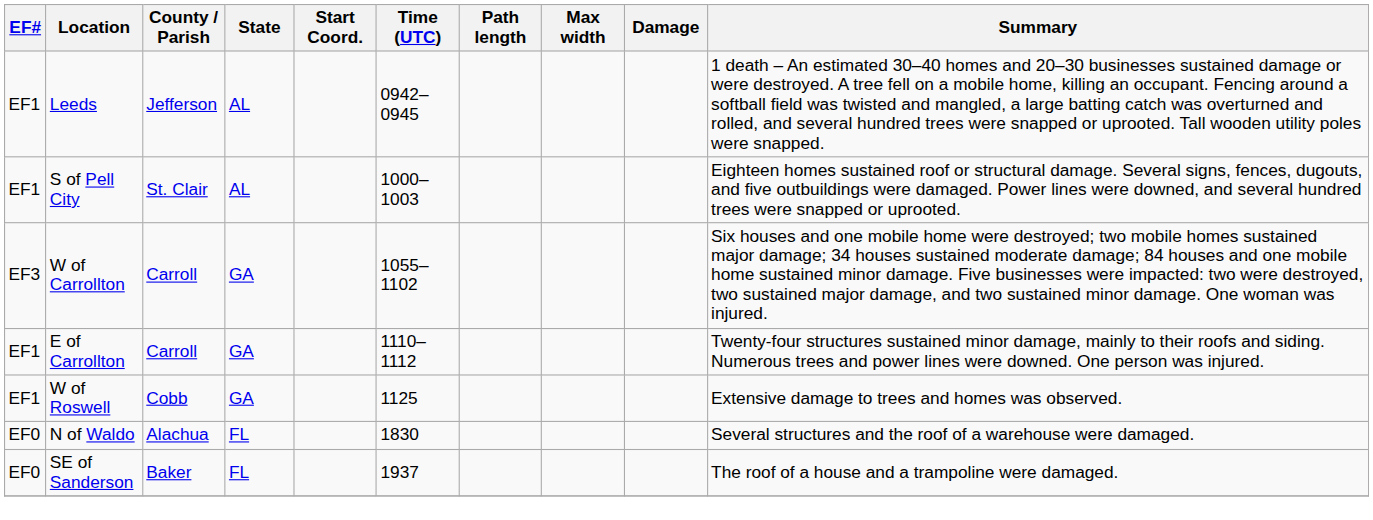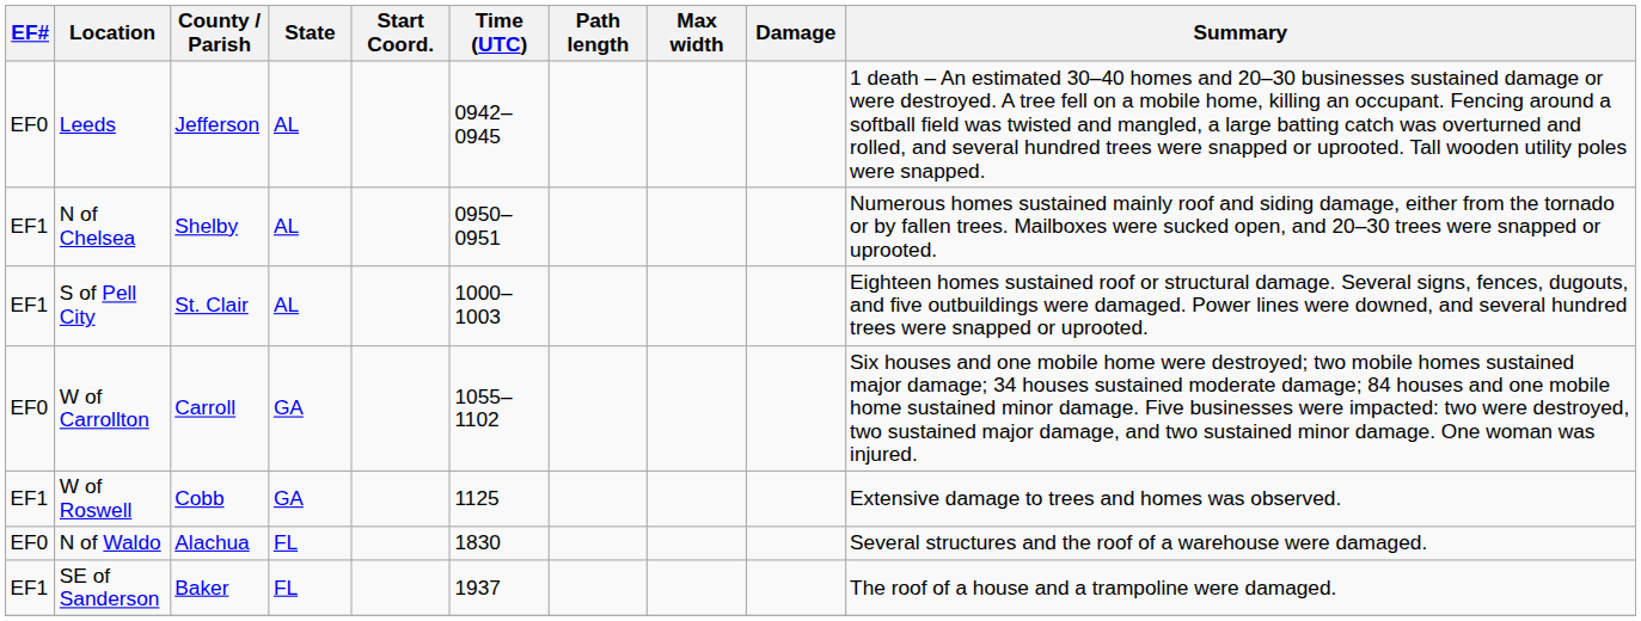Leeds | EF#: EF1 -> EF0
+ row: EF1 | N of Chelsea | Shelby | AL | 0950–0951 | Numerous homes sustained mainly roof and siding damage, either from the tornado or by fallen trees. Mailboxes were sucked open, and 20–30 trees were snapped or uprooted.
W of Carrollton | EF#: EF3 -> EF0
- row: EF1 | E of Carrollton | Carroll | GA | 1110–1112 | Twenty-four structures sustained minor damage, mainly to their roofs and siding. Numerous trees and power lines were downed. One person was injured.
SE of Sanderson | EF#: EF0 -> EF1
